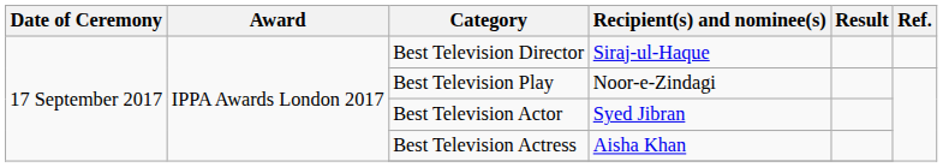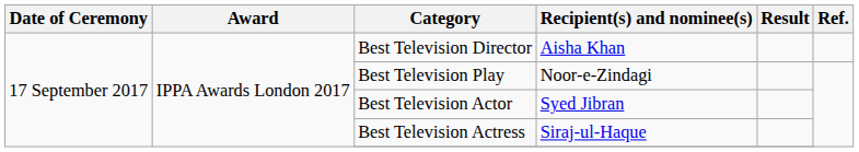Best Television Director | Recipient(s) and nominee(s): Siraj-ul-Haque -> Aisha Khan
Best Television Actress | Recipient(s) and nominee(s): Aisha Khan -> Siraj-ul-Haque
